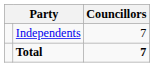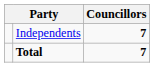Independents | Councillors: normal -> bold
